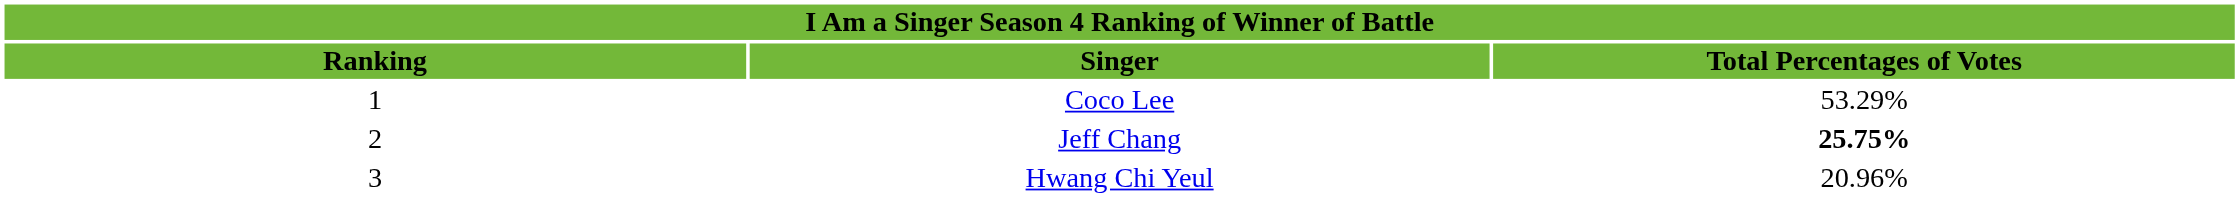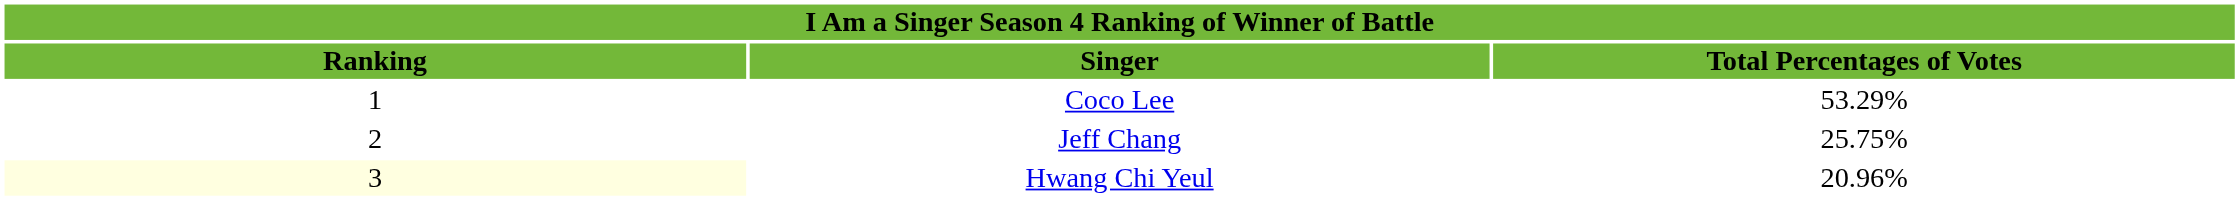Jeff Chang | column 3: bold -> normal
Hwang Chi Yeul | column 1: no background -> lightyellow background
